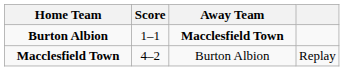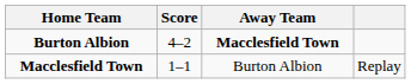row 2 | Score: 1–1 -> 4–2
row 3 | Score: 4–2 -> 1–1
